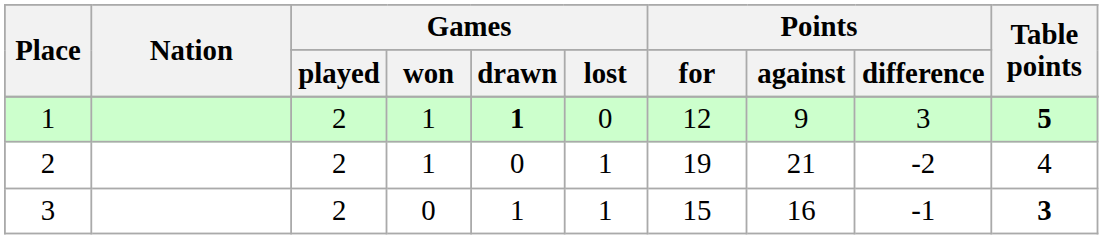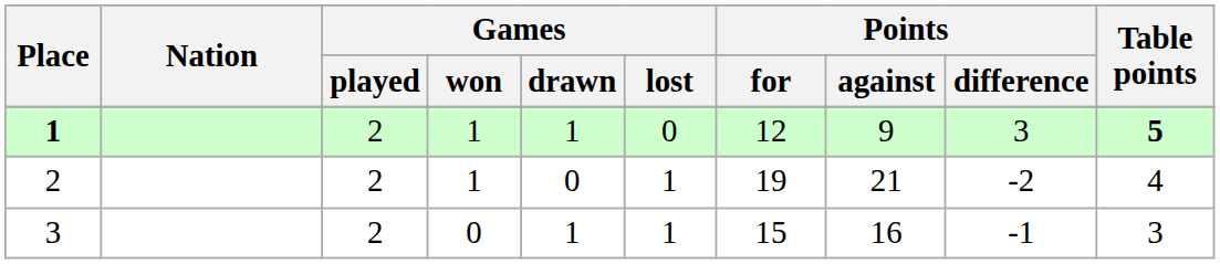row 3 | Place: normal -> bold
row 3 | Games / drawn: bold -> normal
row 5 | Table points: bold -> normal
